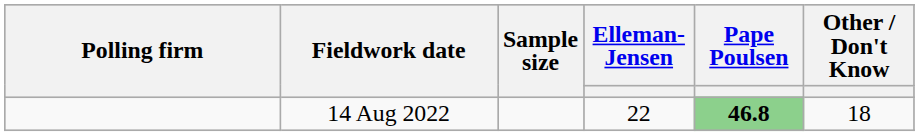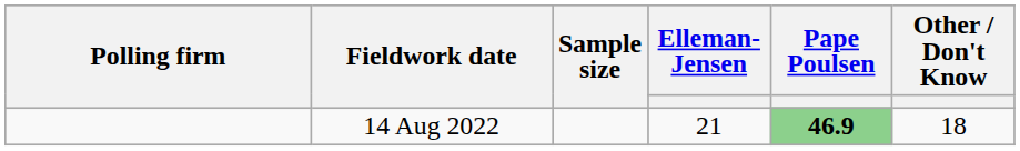14 Aug 2022 | Elleman-Jensen: 22 -> 21
14 Aug 2022 | Pape Poulsen: 46.8 -> 46.9
